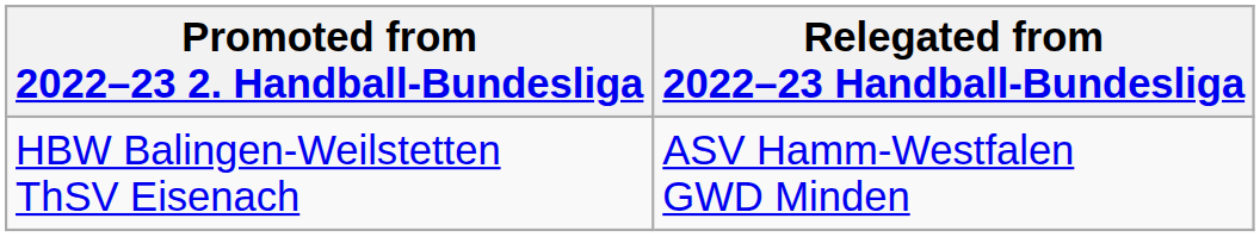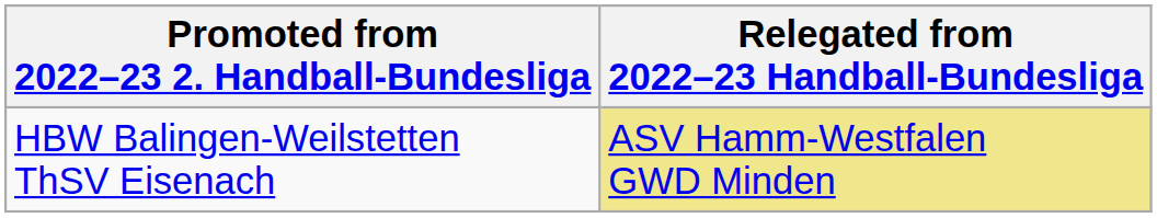HBW Balingen-Weilstetten ThSV Eisenach | Relegated from 2022–23 Handball-Bundesliga: no background -> khaki background
